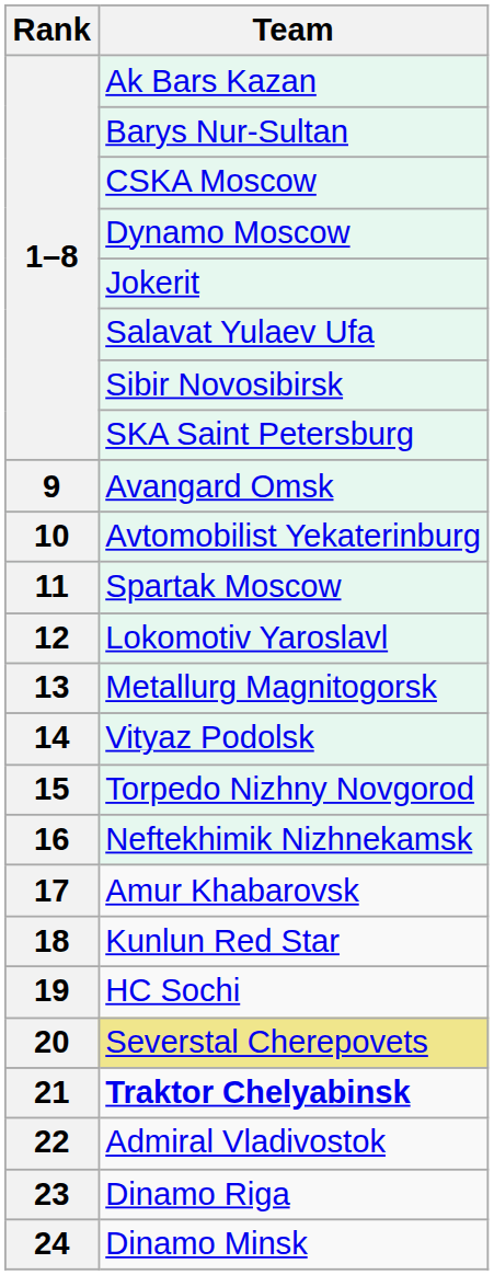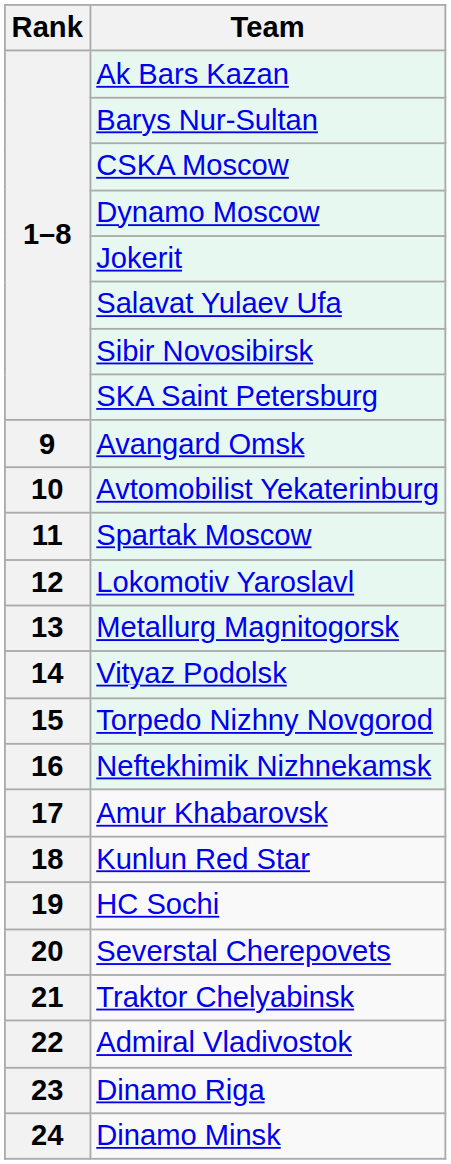Severstal Cherepovets | Team: khaki background -> no background
Traktor Chelyabinsk | Team: bold -> normal
